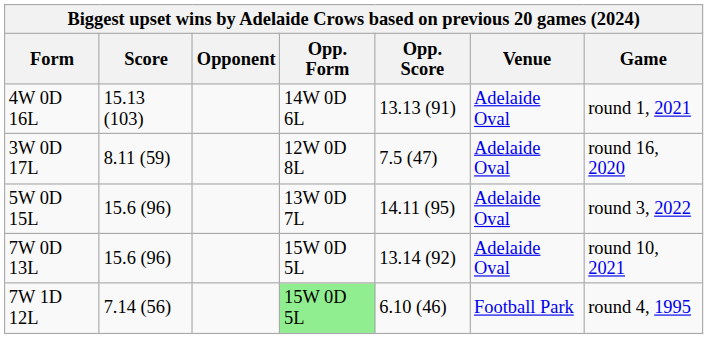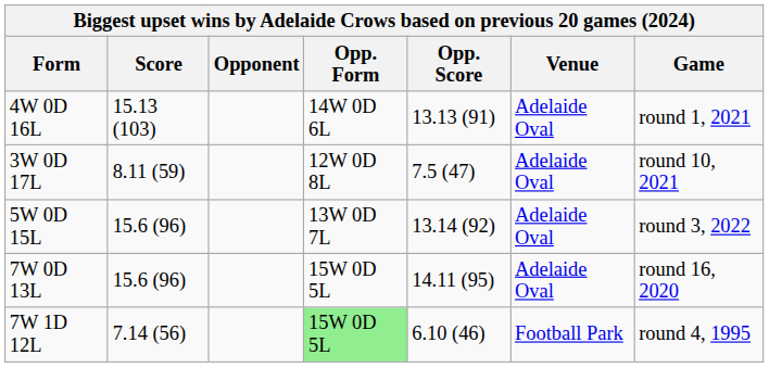3W 0D 17L | Game: round 16, 2020 -> round 10, 2021
5W 0D 15L | Opp. Score: 14.11 (95) -> 13.14 (92)
7W 0D 13L | Opp. Score: 13.14 (92) -> 14.11 (95)
7W 0D 13L | Game: round 10, 2021 -> round 16, 2020
